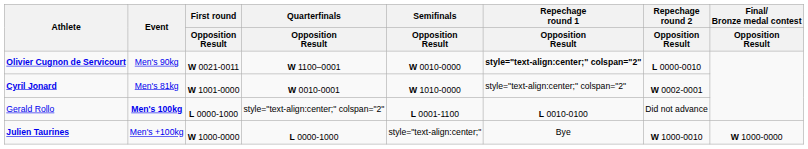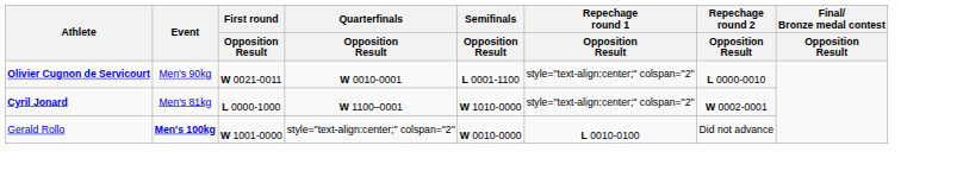Olivier Cugnon de Servicourt | Quarterfinals / Opposition Result: W 1100–0001 -> W 0010-0001
Olivier Cugnon de Servicourt | Semifinals / Opposition Result: W 0010-0000 -> L 0001-1100
Olivier Cugnon de Servicourt | Repechage round 1 / Opposition Result: bold -> normal
Cyril Jonard | First round / Opposition Result: W 1001-0000 -> L 0000-1000
Cyril Jonard | Quarterfinals / Opposition Result: W 0010-0001 -> W 1100–0001
Gerald Rollo | First round / Opposition Result: L 0000-1000 -> W 1001-0000
Gerald Rollo | Semifinals / Opposition Result: L 0001-1100 -> W 0010-0000
- row: Julien Taurines | Men's +100kg | W 1000-0000 | L 0000-1000 | style="text-align:center;" | Bye | W 1000-0010 | W 1000-0000
